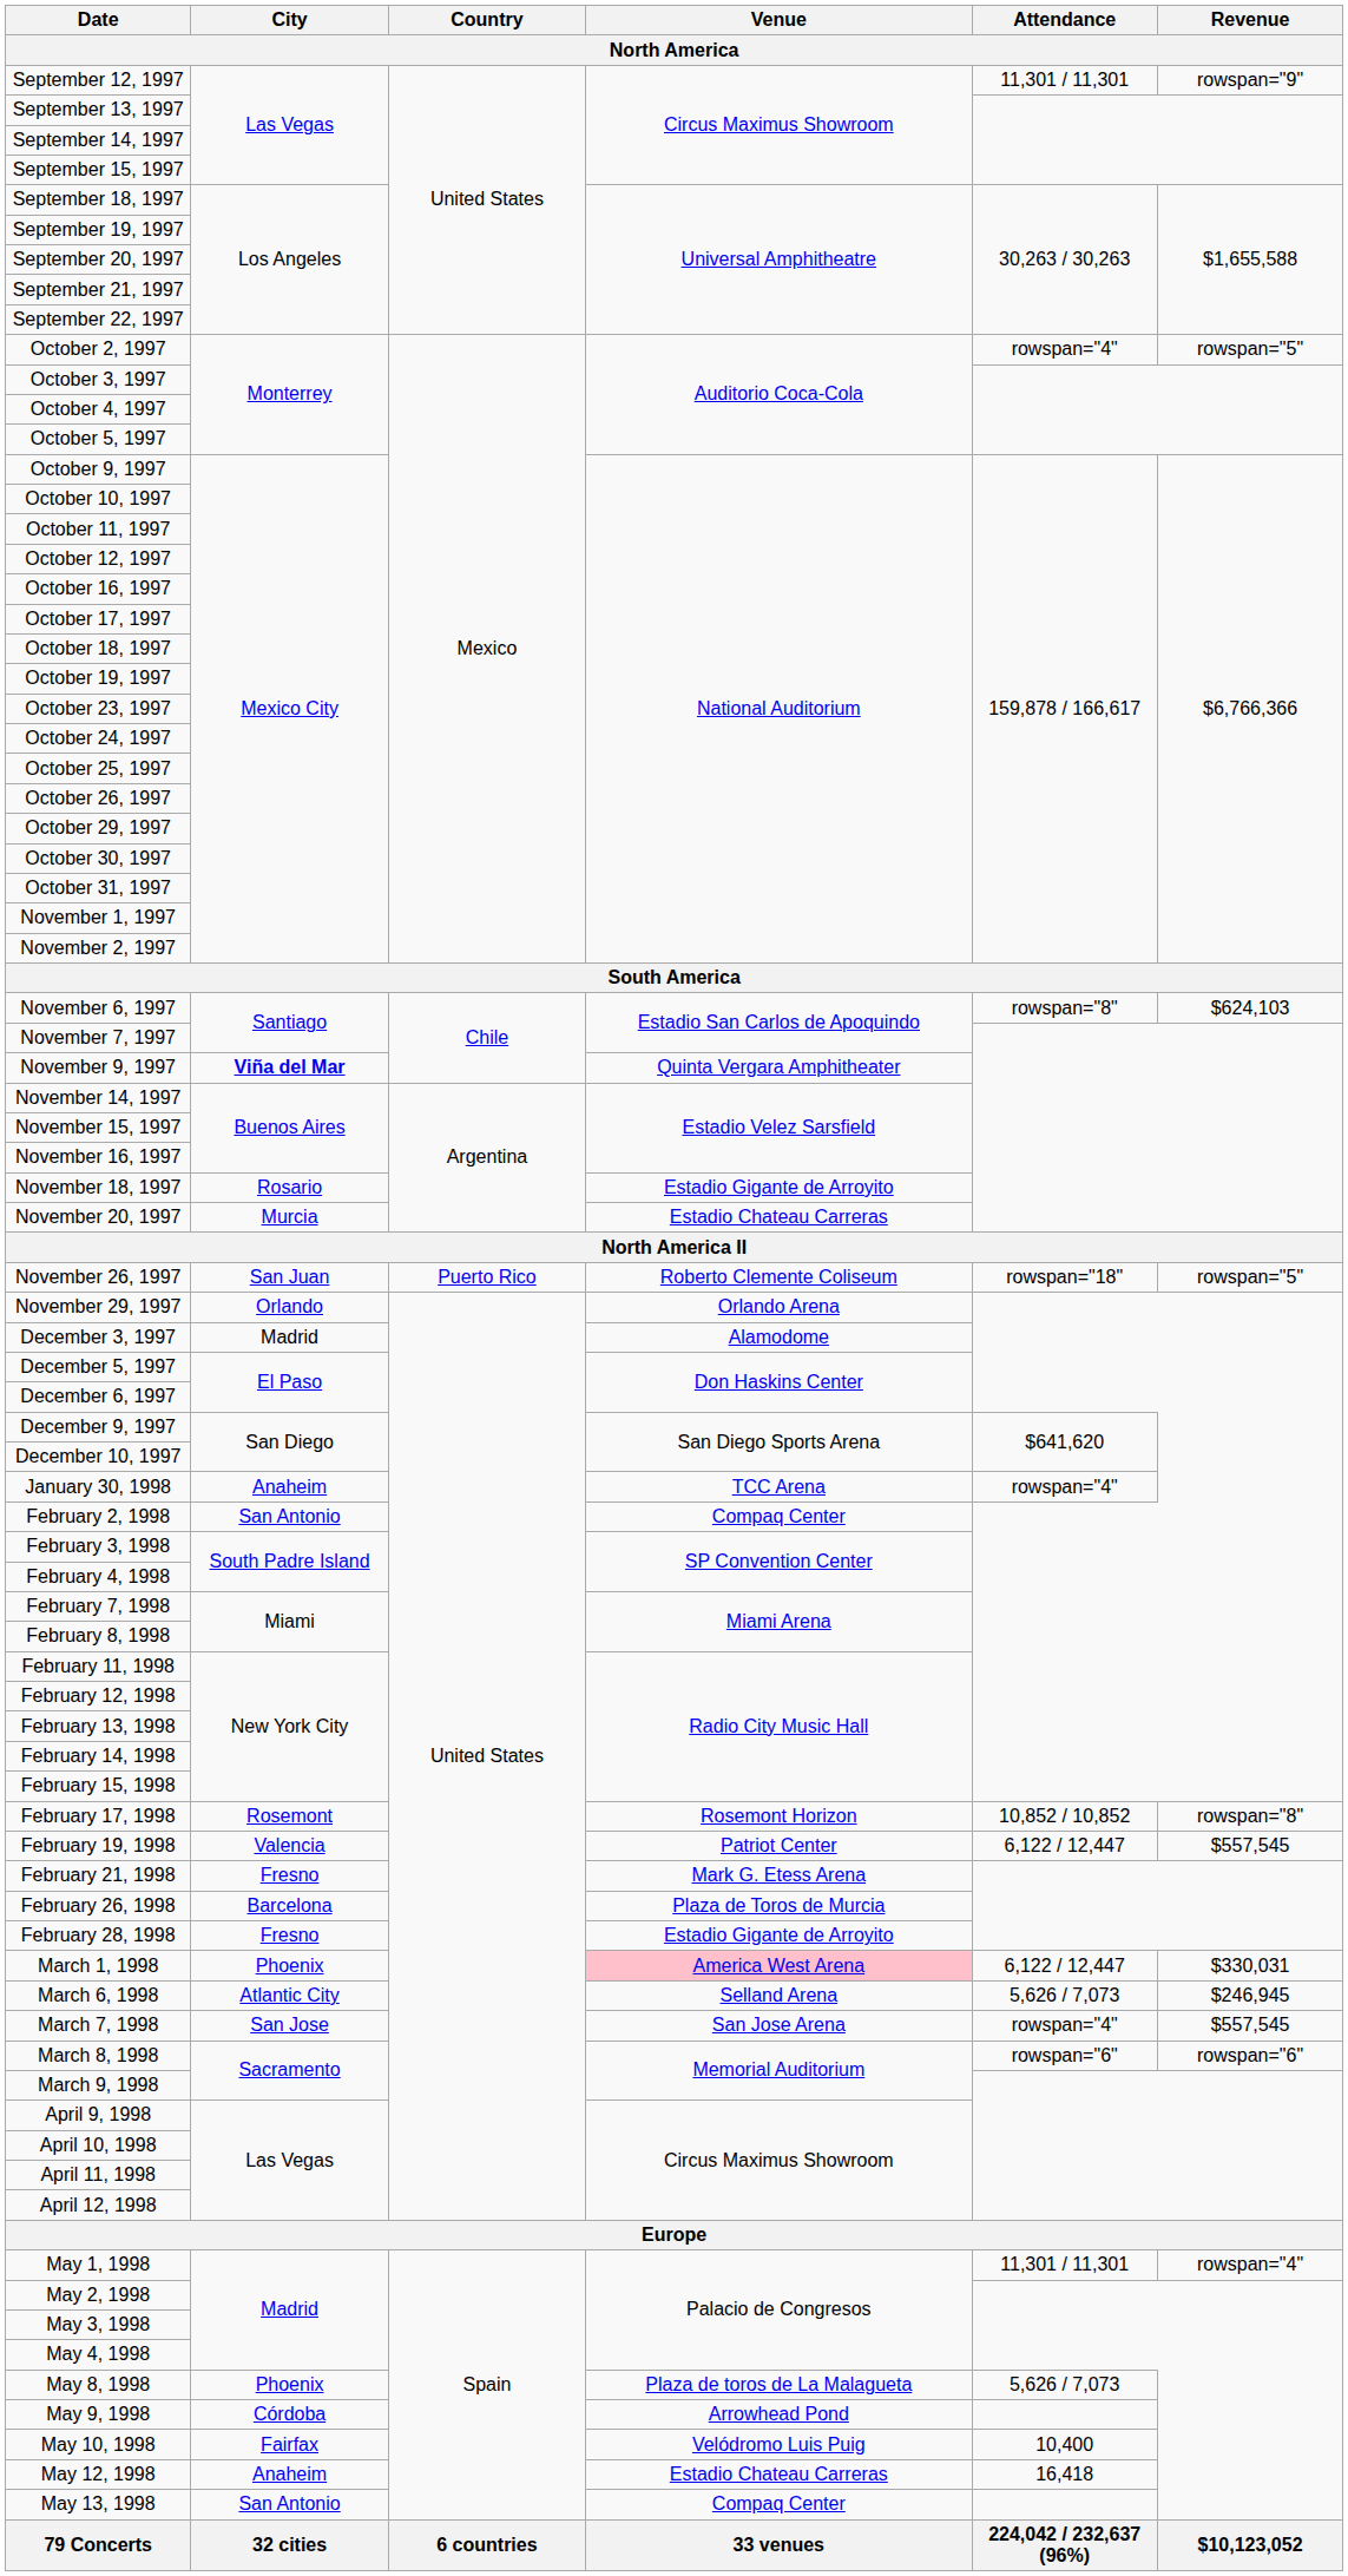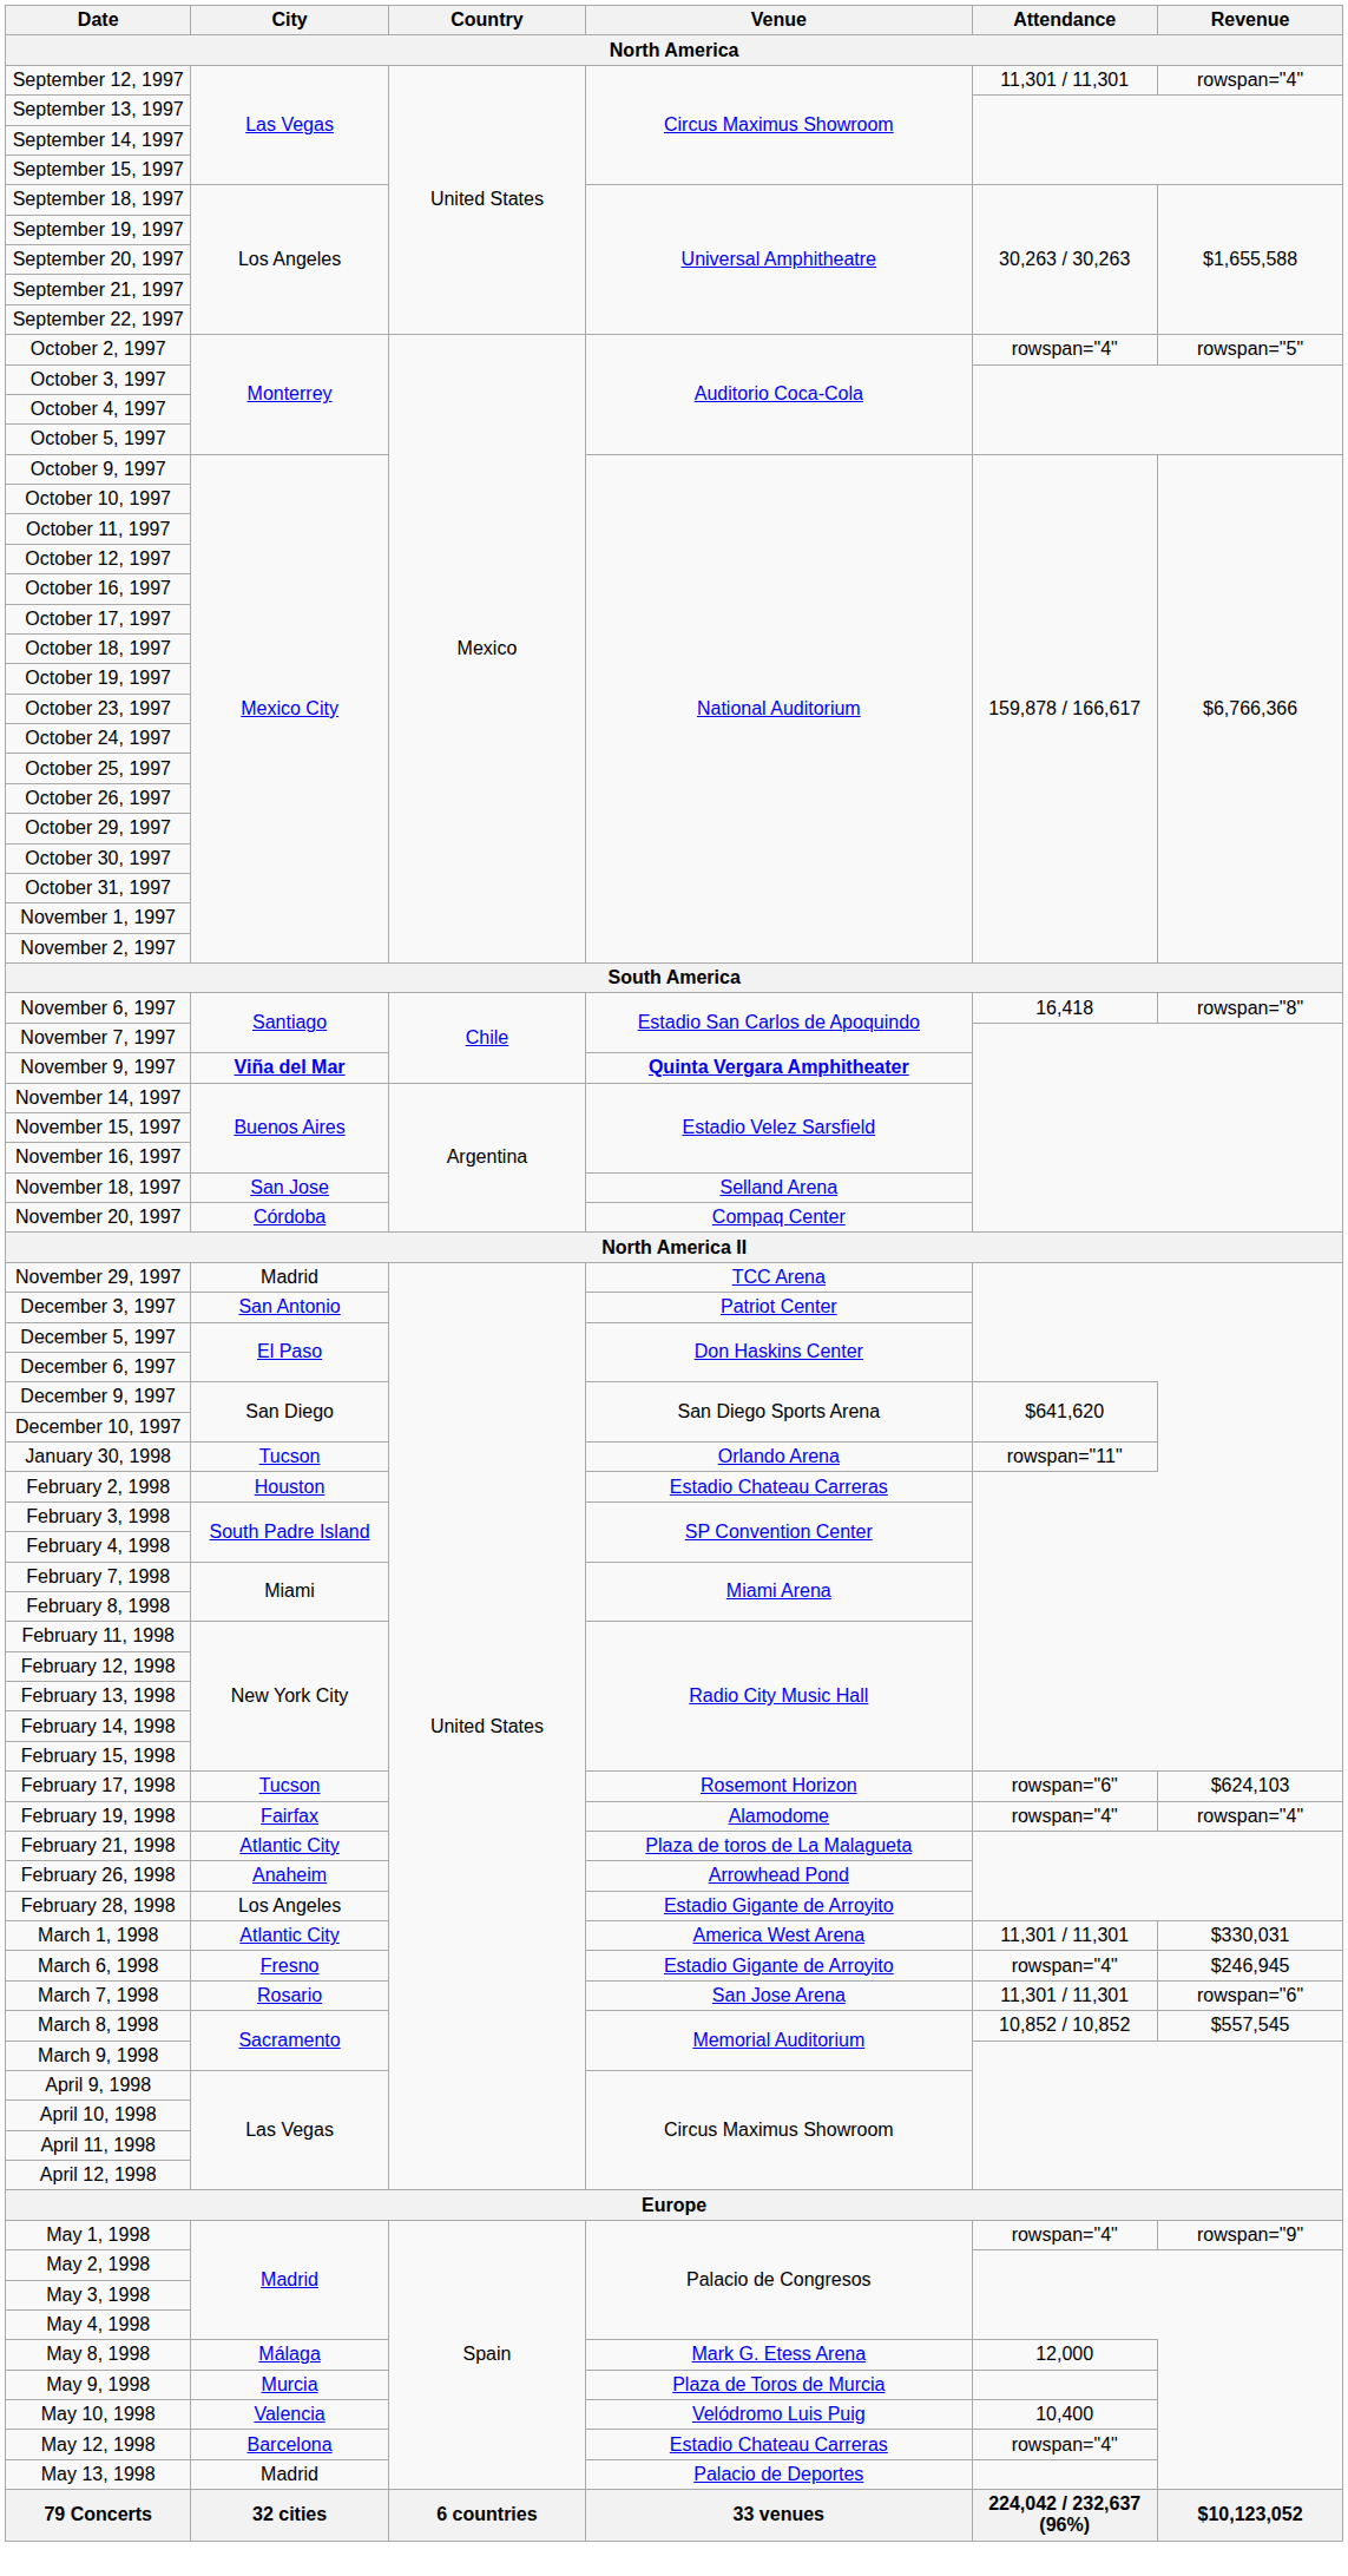September 12, 1997 | Revenue: rowspan="9" -> rowspan="4"
November 6, 1997 | Attendance: rowspan="8" -> 16,418
November 6, 1997 | Revenue: $624,103 -> rowspan="8"
November 9, 1997 | Venue: normal -> bold
November 18, 1997 | City: Rosario -> San Jose
November 18, 1997 | Venue: Estadio Gigante de Arroyito -> Selland Arena
November 20, 1997 | City: Murcia -> Córdoba
November 20, 1997 | Venue: Estadio Chateau Carreras -> Compaq Center
- row: November 26, 1997 | San Juan | Puerto Rico | Roberto Clemente Coliseum | rowspan="18" | rowspan="5"
November 29, 1997 | City: Orlando -> Madrid
November 29, 1997 | Venue: Orlando Arena -> TCC Arena
December 3, 1997 | City: Madrid -> San Antonio
December 3, 1997 | Venue: Alamodome -> Patriot Center
January 30, 1998 | City: Anaheim -> Tucson
January 30, 1998 | Venue: TCC Arena -> Orlando Arena
January 30, 1998 | Attendance: rowspan="4" -> rowspan="11"
February 2, 1998 | City: San Antonio -> Houston
February 2, 1998 | Venue: Compaq Center -> Estadio Chateau Carreras
February 17, 1998 | City: Rosemont -> Tucson
February 17, 1998 | Attendance: 10,852 / 10,852 -> rowspan="6"
February 17, 1998 | Revenue: rowspan="8" -> $624,103
February 19, 1998 | City: Valencia -> Fairfax
February 19, 1998 | Venue: Patriot Center -> Alamodome
February 19, 1998 | Attendance: 6,122 / 12,447 -> rowspan="4"
February 19, 1998 | Revenue: $557,545 -> rowspan="4"
February 21, 1998 | City: Fresno -> Atlantic City
February 21, 1998 | Venue: Mark G. Etess Arena -> Plaza de toros de La Malagueta
February 26, 1998 | City: Barcelona -> Anaheim
February 26, 1998 | Venue: Plaza de Toros de Murcia -> Arrowhead Pond
February 28, 1998 | City: Fresno -> Los Angeles
March 1, 1998 | City: Phoenix -> Atlantic City
March 1, 1998 | Venue: pink background -> no background
March 1, 1998 | Attendance: 6,122 / 12,447 -> 11,301 / 11,301
March 6, 1998 | City: Atlantic City -> Fresno
March 6, 1998 | Venue: Selland Arena -> Estadio Gigante de Arroyito
March 6, 1998 | Attendance: 5,626 / 7,073 -> rowspan="4"
March 7, 1998 | City: San Jose -> Rosario
March 7, 1998 | Attendance: rowspan="4" -> 11,301 / 11,301
March 7, 1998 | Revenue: $557,545 -> rowspan="6"
March 8, 1998 | Attendance: rowspan="6" -> 10,852 / 10,852
March 8, 1998 | Revenue: rowspan="6" -> $557,545
May 1, 1998 | Attendance: 11,301 / 11,301 -> rowspan="4"
May 1, 1998 | Revenue: rowspan="4" -> rowspan="9"
May 8, 1998 | City: Phoenix -> Málaga
May 8, 1998 | Venue: Plaza de toros de La Malagueta -> Mark G. Etess Arena
May 8, 1998 | Attendance: 5,626 / 7,073 -> 12,000
May 9, 1998 | City: Córdoba -> Murcia
May 9, 1998 | Venue: Arrowhead Pond -> Plaza de Toros de Murcia
May 10, 1998 | City: Fairfax -> Valencia
May 12, 1998 | City: Anaheim -> Barcelona
May 12, 1998 | Attendance: 16,418 -> rowspan="4"
May 13, 1998 | City: San Antonio -> Madrid
May 13, 1998 | Venue: Compaq Center -> Palacio de Deportes
